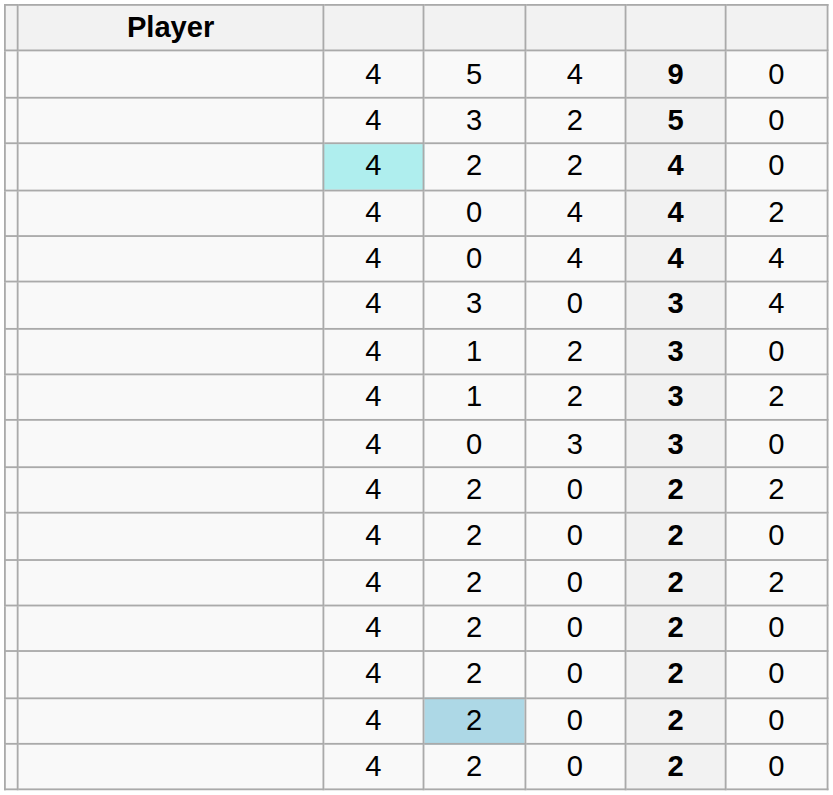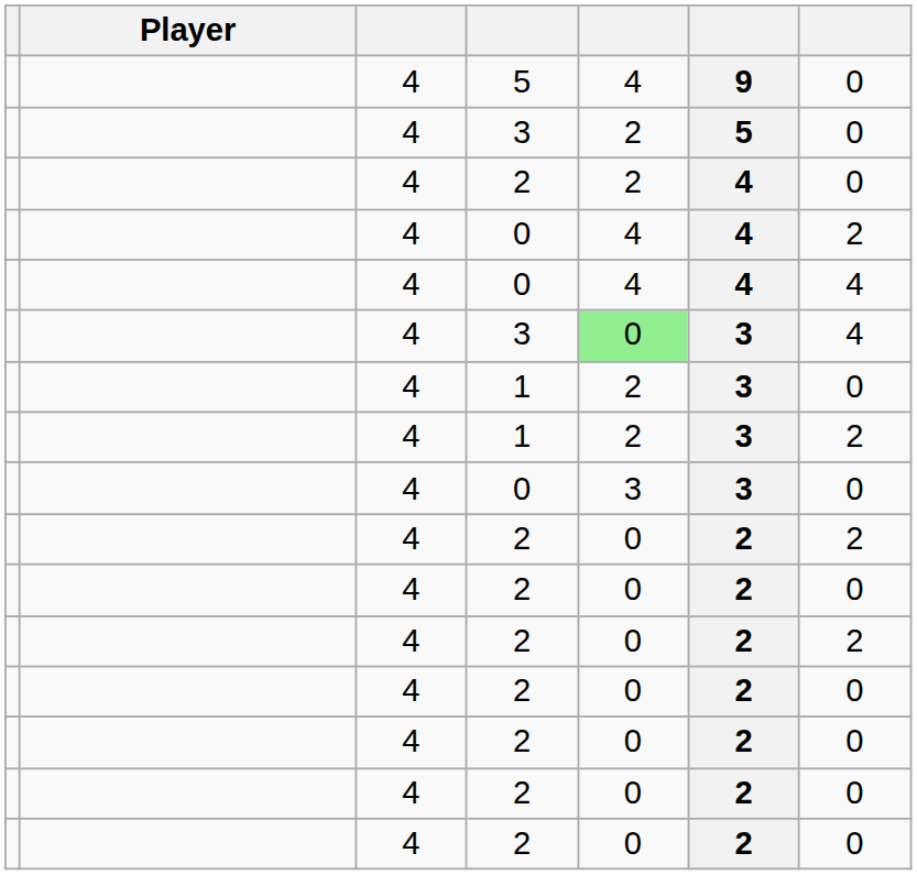row 4 | column 3: paleturquoise background -> no background
row 7 | column 5: no background -> lightgreen background
row 16 | column 4: lightblue background -> no background
